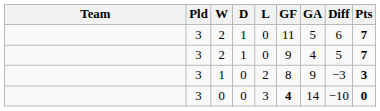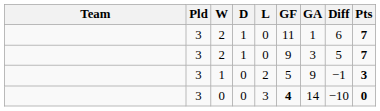row 2 | GA: 5 -> 1
row 3 | GA: 4 -> 3
row 4 | GF: 8 -> 5
row 4 | Diff: −3 -> −1
